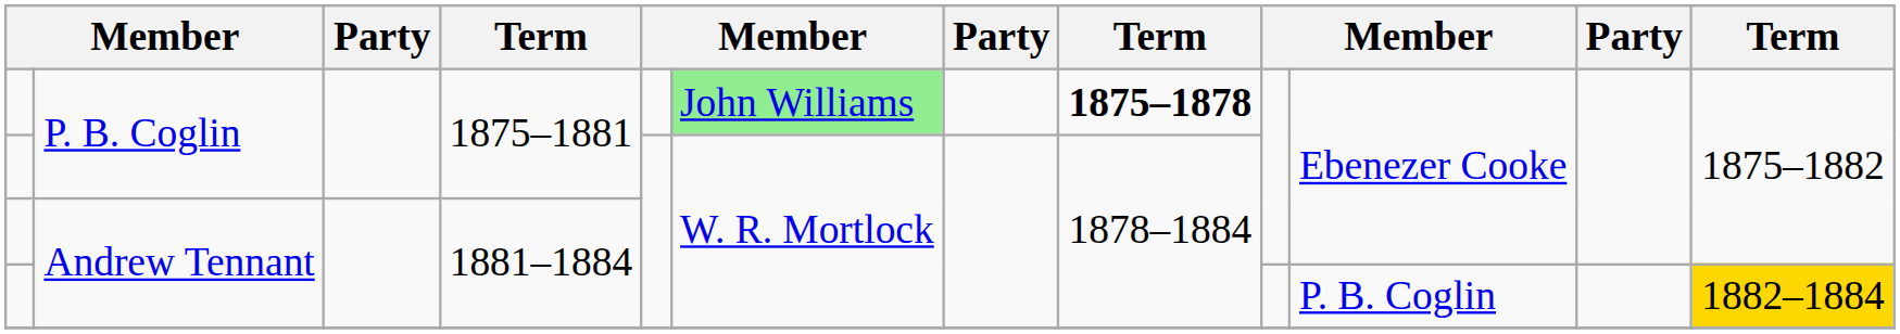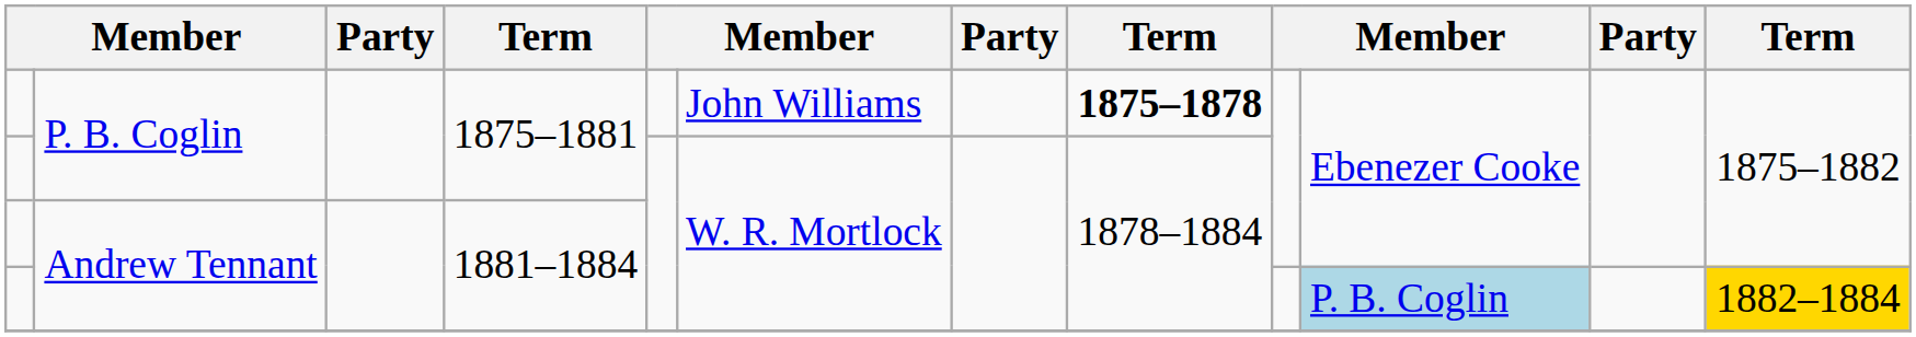row 2 | column 6: lightgreen background -> no background
row 5 | column 10: no background -> lightblue background
